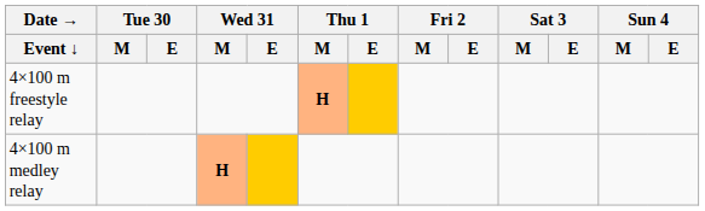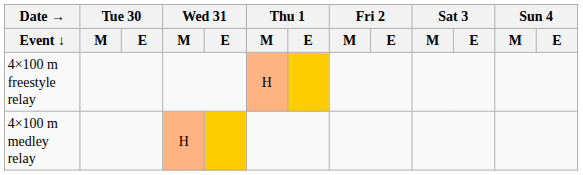4×100 m freestyle relay | Thu 1 / M: bold -> normal
4×100 m medley relay | Wed 31 / M: bold -> normal
